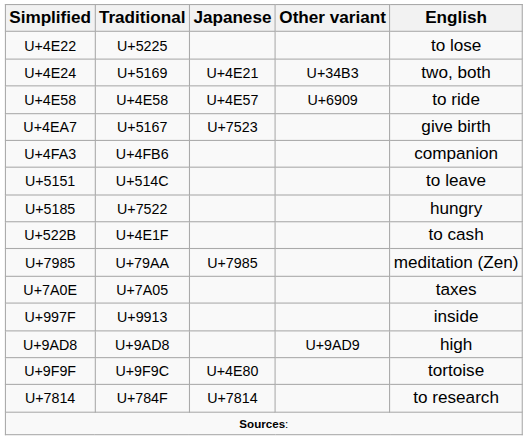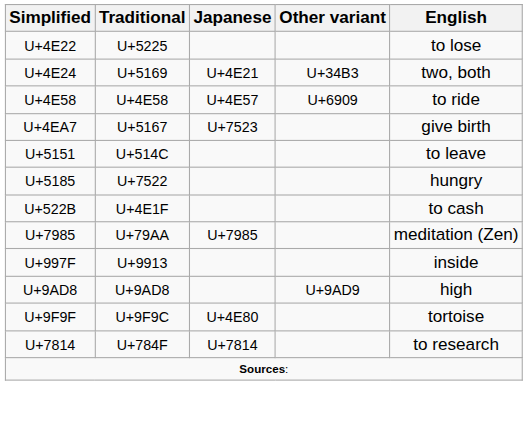- row: U+4FA3 | U+4FB6 | companion
- row: U+7A0E | U+7A05 | taxes
